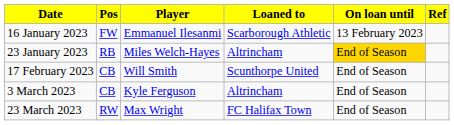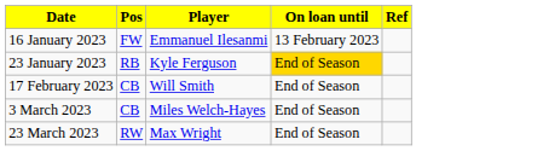- column: Loaned to | Scarborough Athletic | Altrincham | Scunthorpe United | Altrincham | FC Halifax Town
23 January 2023 | Player: Miles Welch-Hayes -> Kyle Ferguson
3 March 2023 | Player: Kyle Ferguson -> Miles Welch-Hayes
